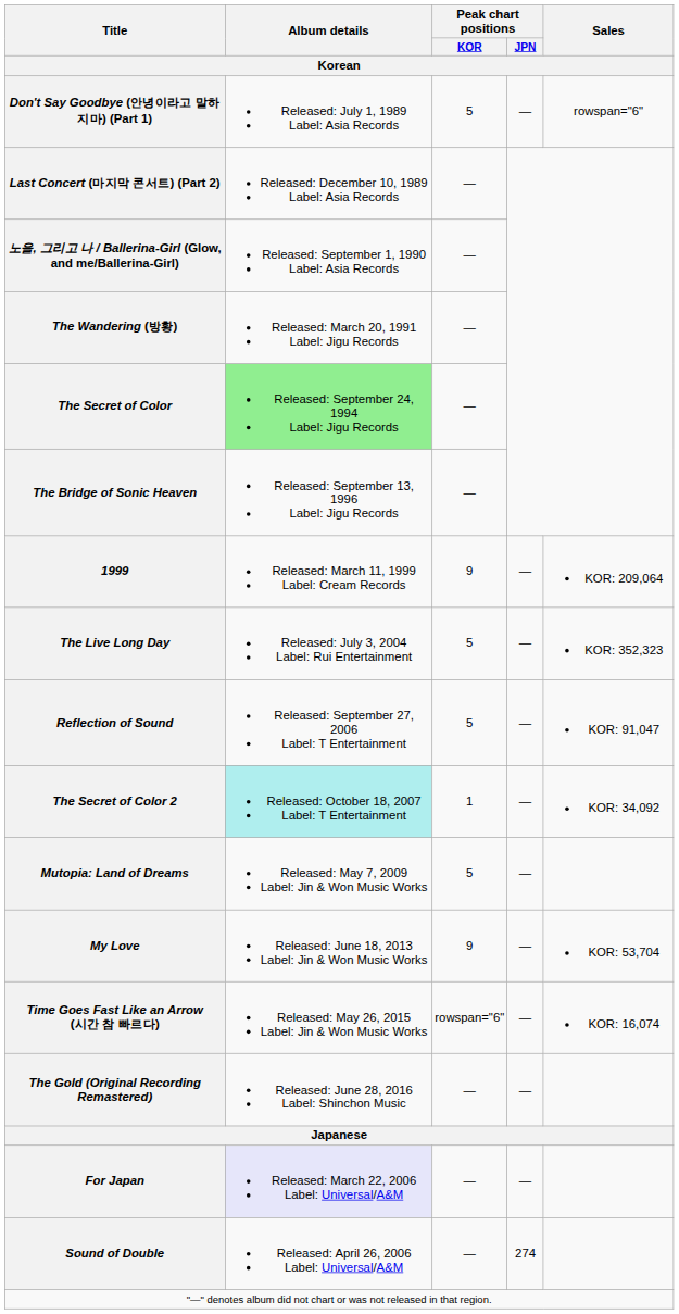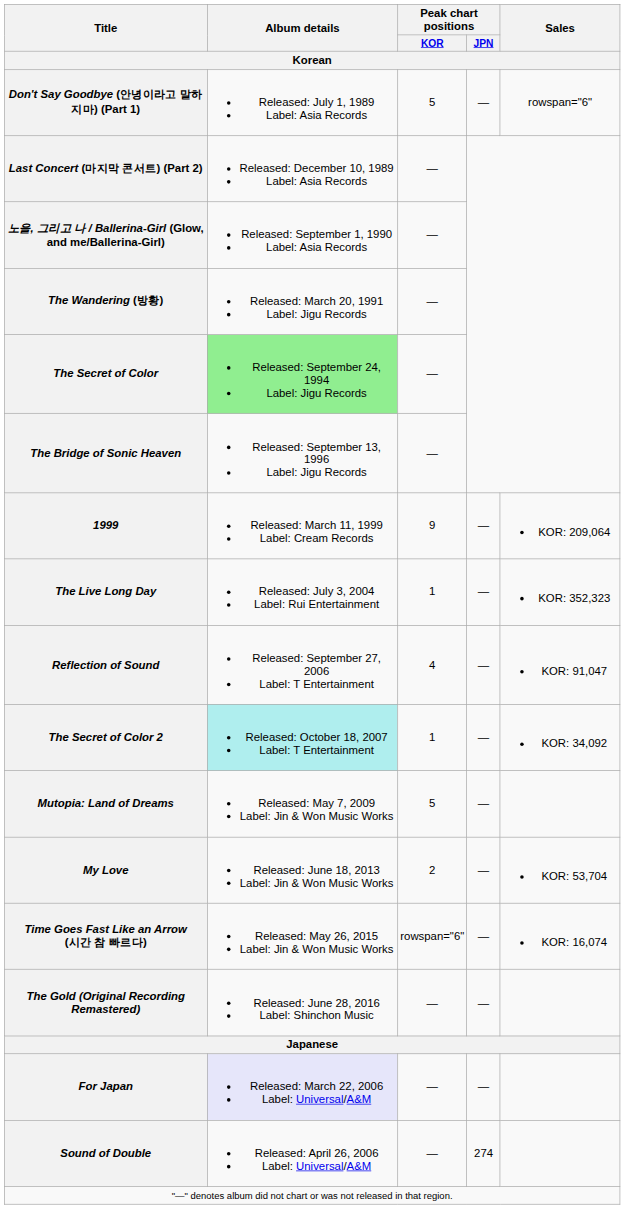The Live Long Day | Peak chart positions / KOR: 5 -> 1
Reflection of Sound | Peak chart positions / KOR: 5 -> 4
My Love | Peak chart positions / KOR: 9 -> 2
